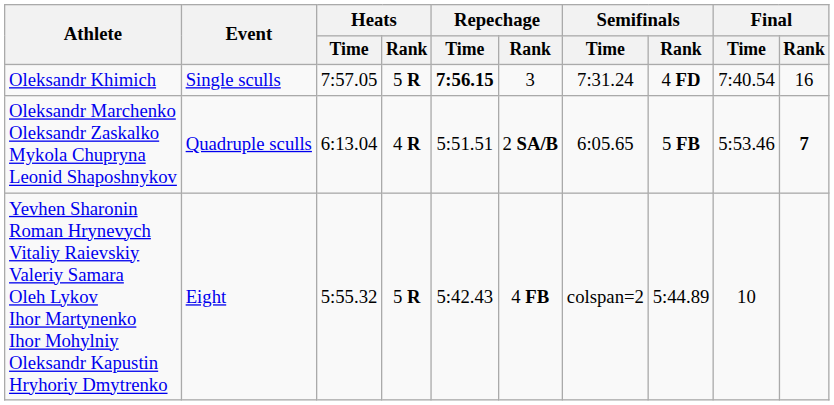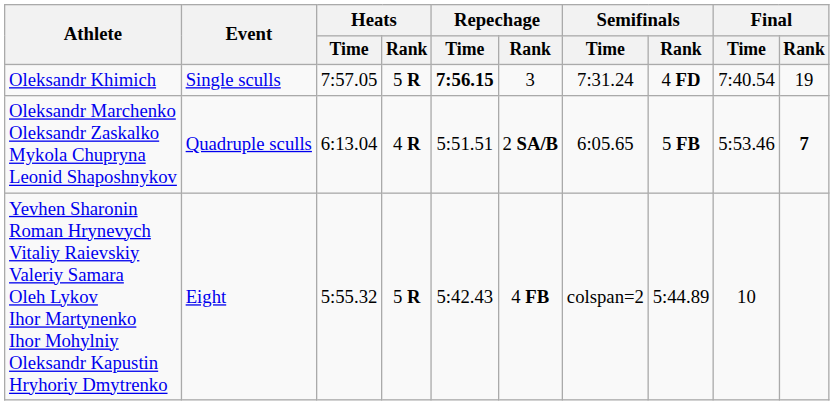Oleksandr Khimich | Final / Rank: 16 -> 19
